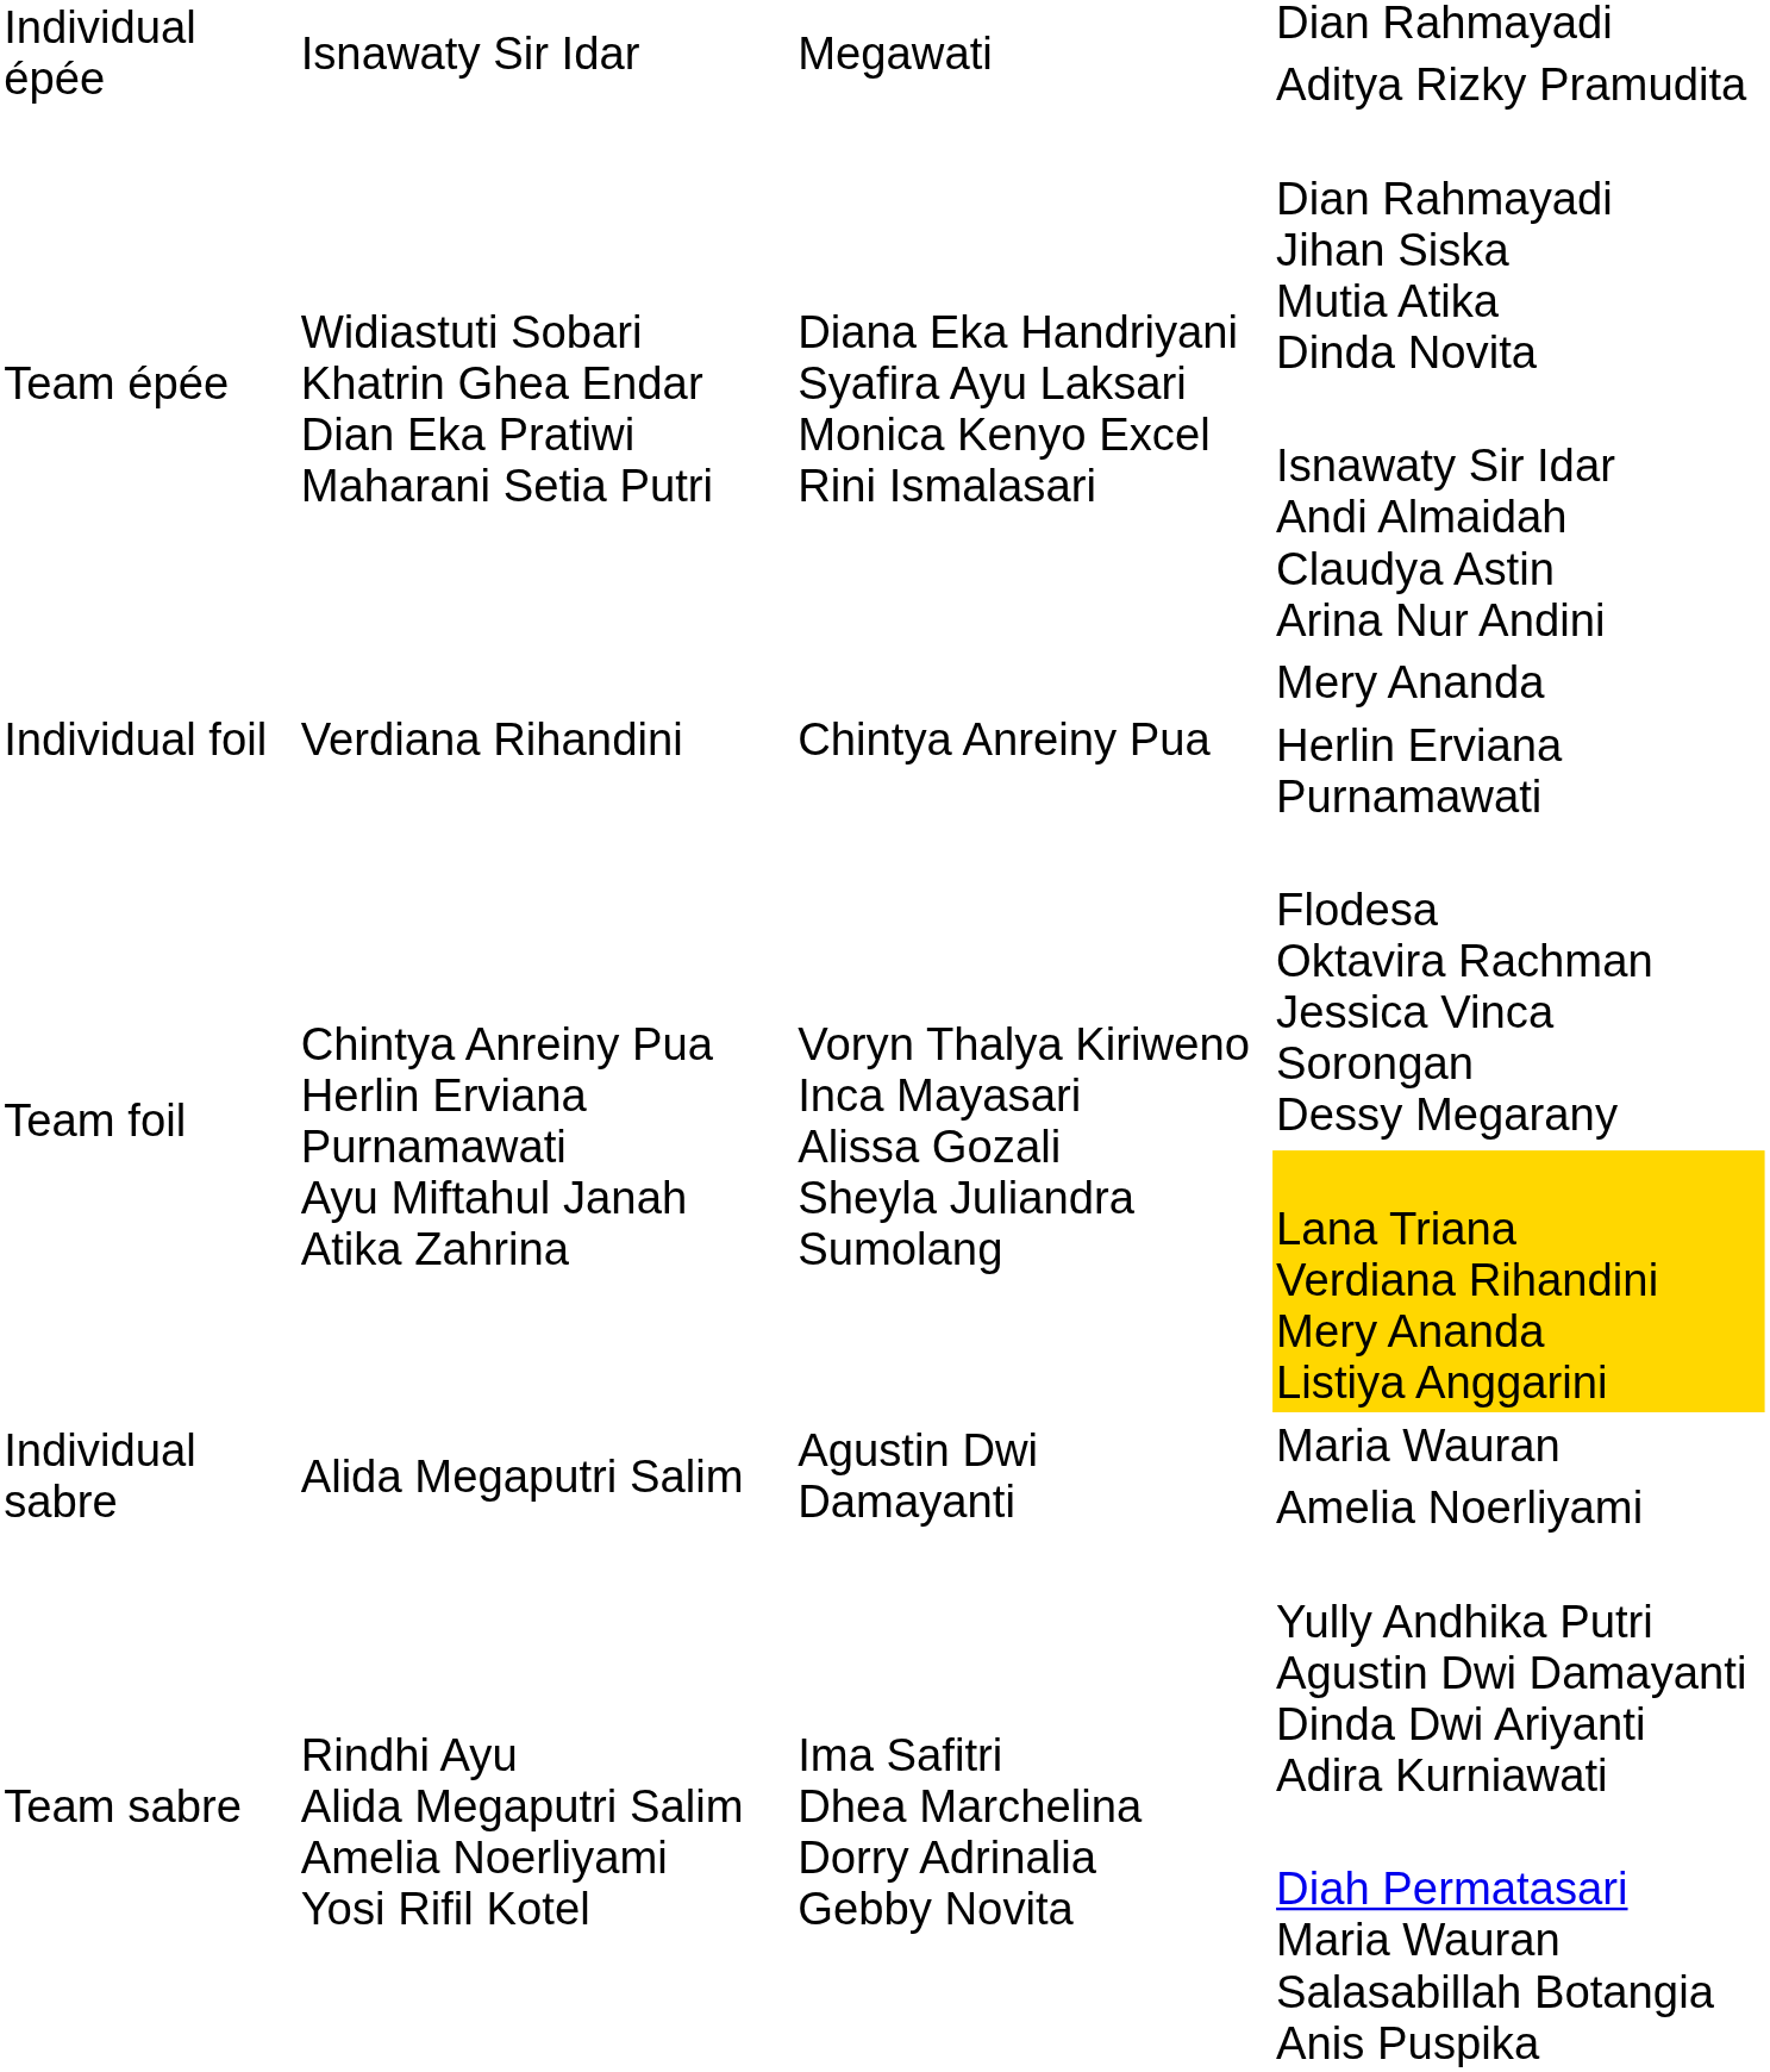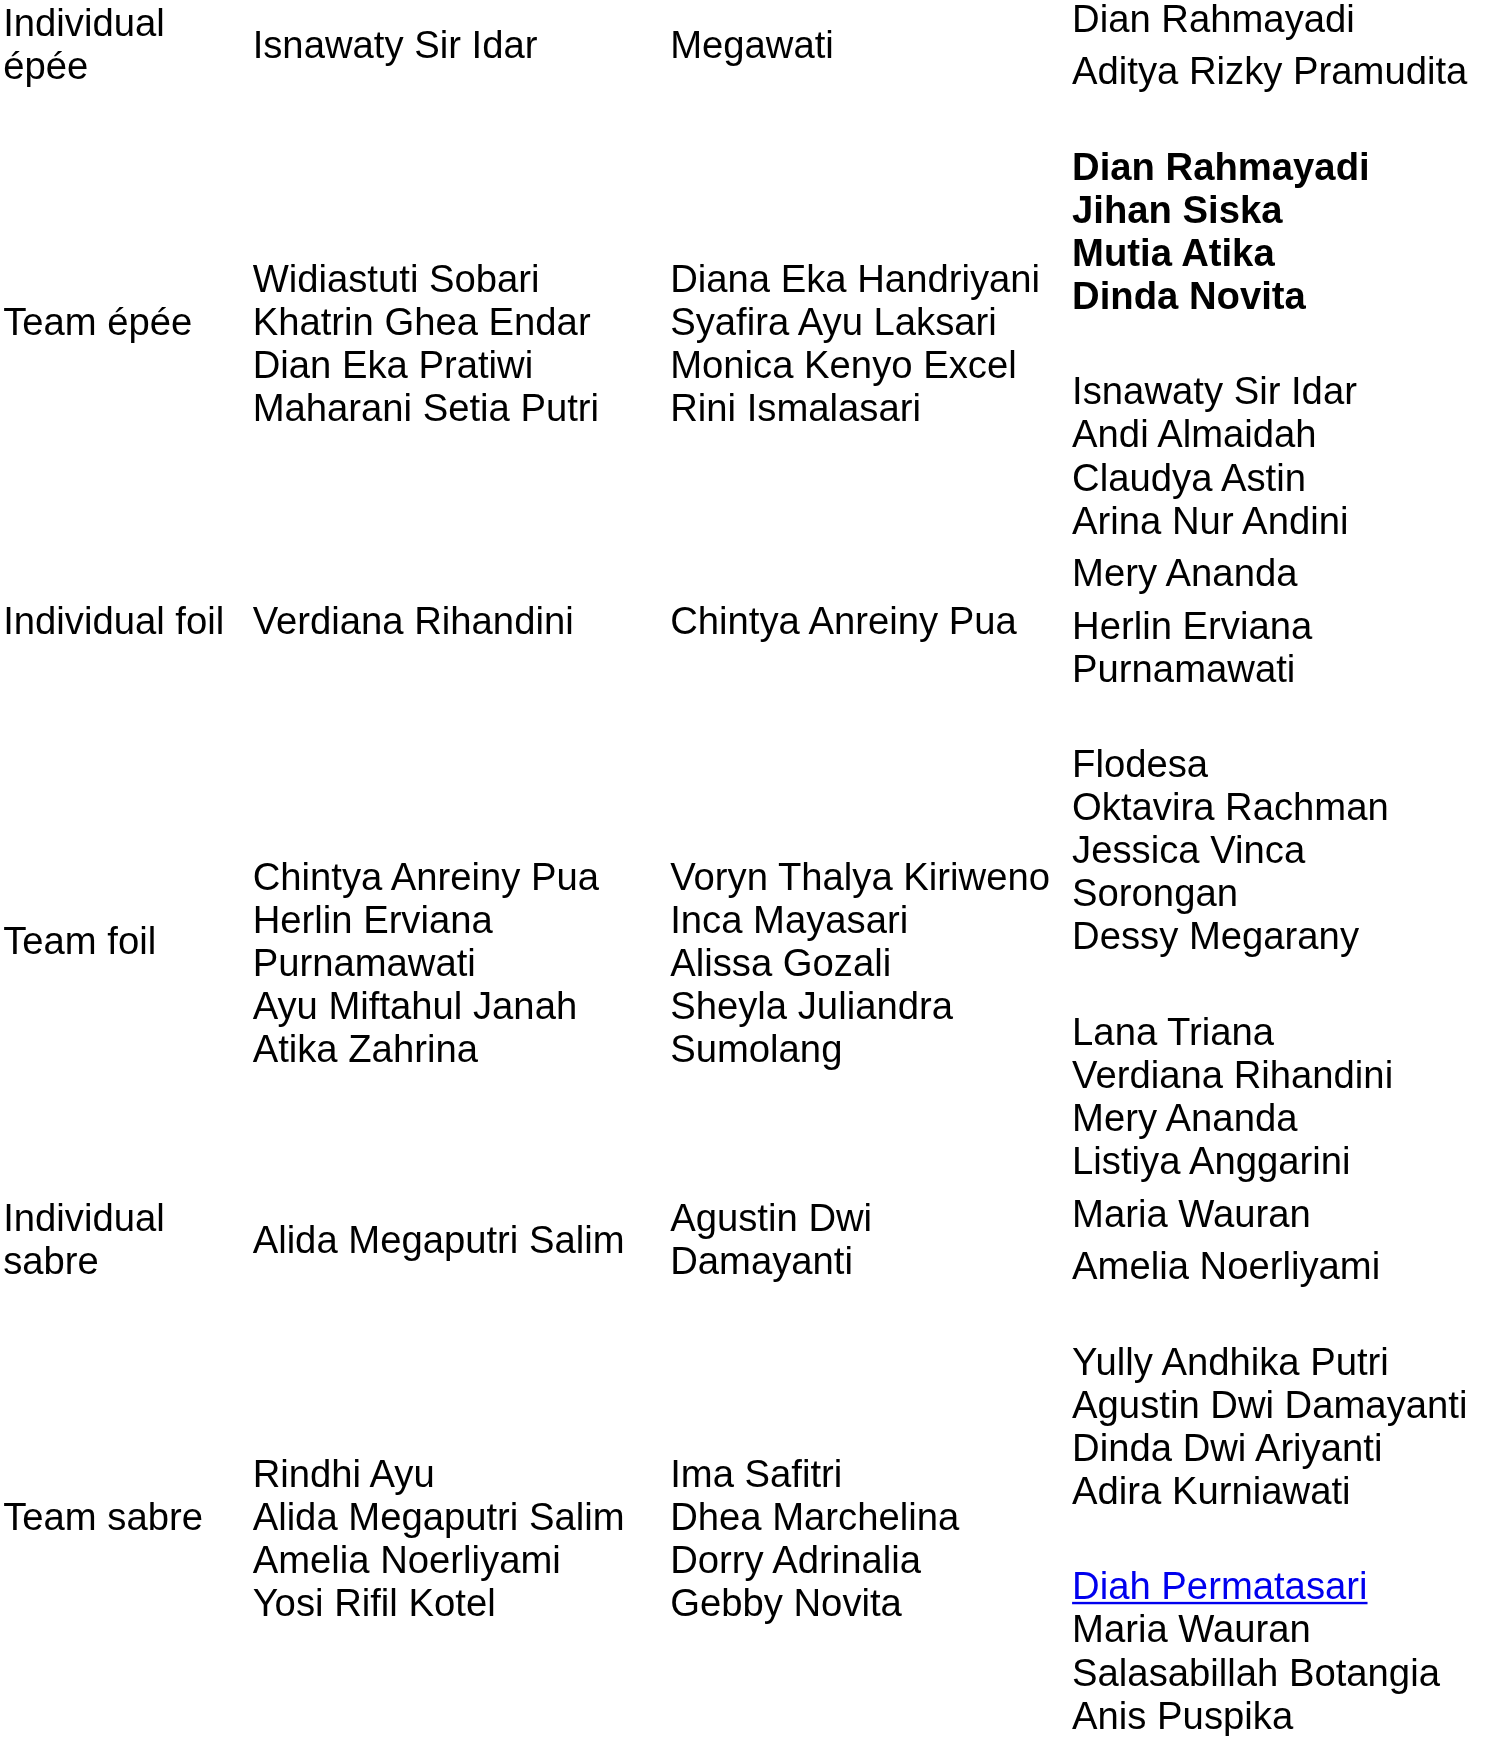Dian Rahmayadi Jihan Siska Mutia Atika Dinda Novita | column 4: normal -> bold
Lana Triana Verdiana Rihandini Mery Ananda Listiya Anggarini | column 4: gold background -> no background
